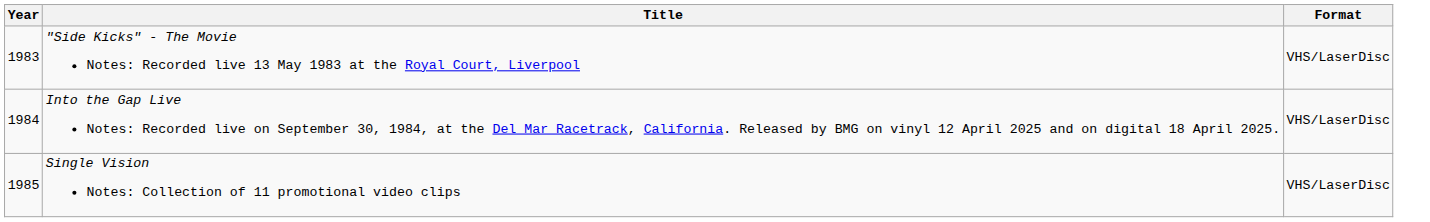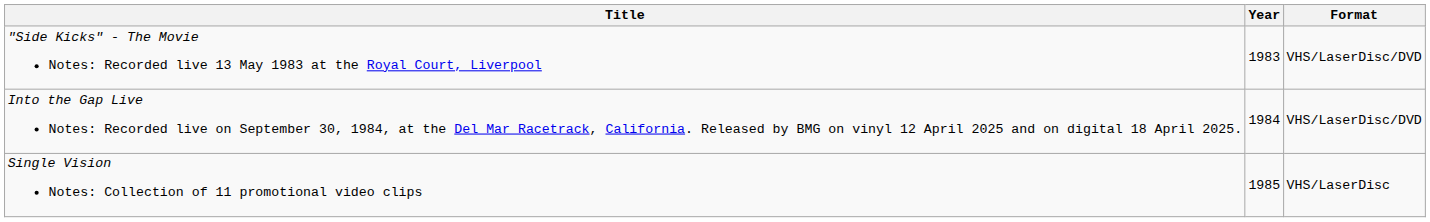columns swapped: Year <-> Title
row 2 | Format: VHS/LaserDisc -> VHS/LaserDisc/DVD
row 3 | Format: VHS/LaserDisc -> VHS/LaserDisc/DVD
